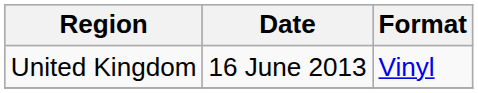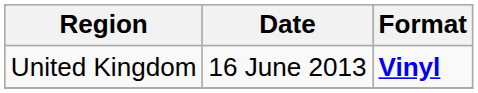United Kingdom | Format: normal -> bold
